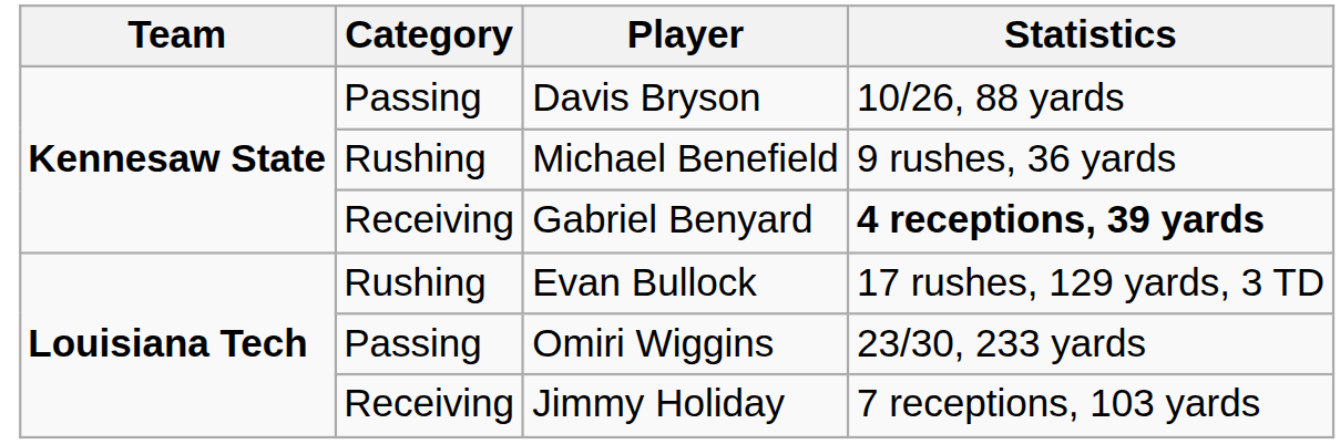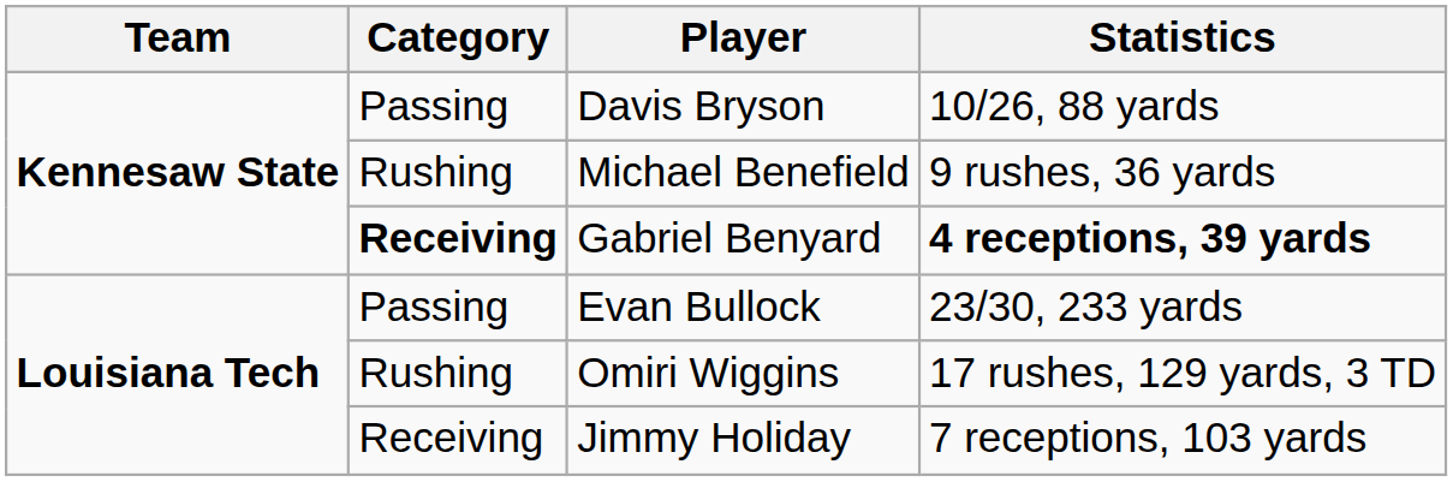Gabriel Benyard | Category: normal -> bold
Evan Bullock | Category: Rushing -> Passing
Evan Bullock | Statistics: 17 rushes, 129 yards, 3 TD -> 23/30, 233 yards
Omiri Wiggins | Category: Passing -> Rushing
Omiri Wiggins | Statistics: 23/30, 233 yards -> 17 rushes, 129 yards, 3 TD
